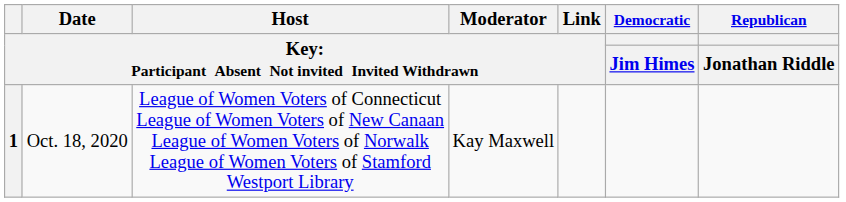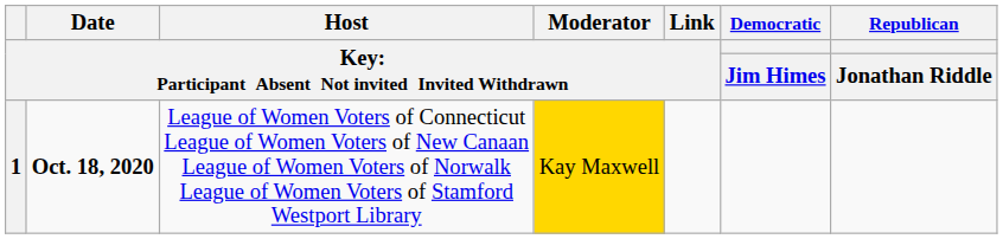1 | column 2: normal -> bold
1 | column 4: no background -> gold background
